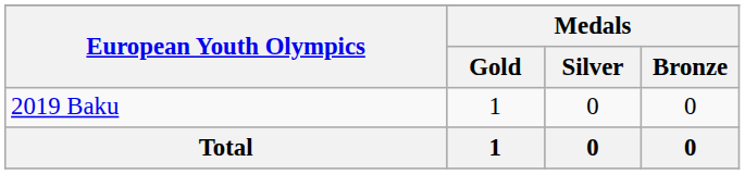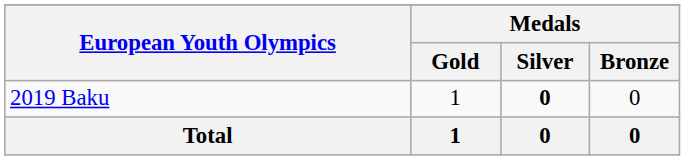2019 Baku | Medals / Silver: normal -> bold
